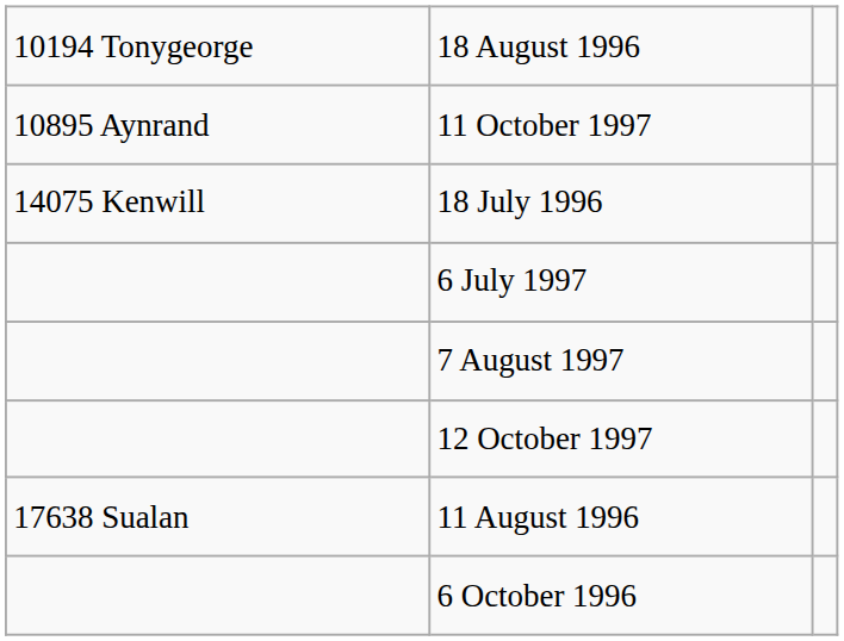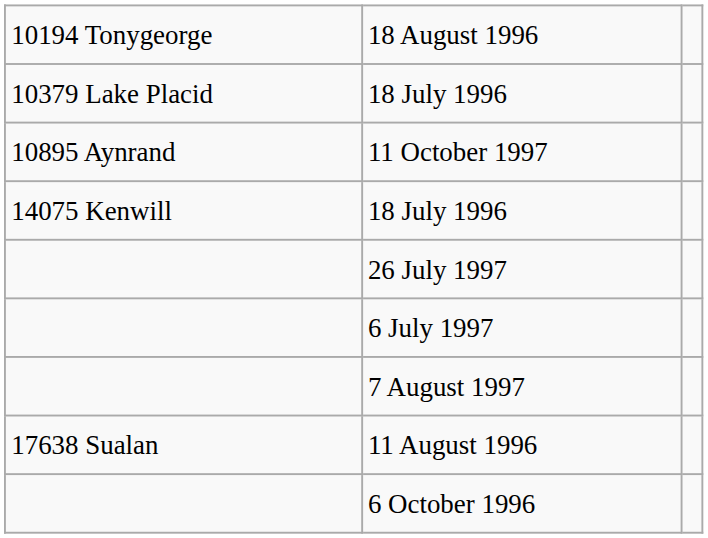+ row: 10379 Lake Placid | 18 July 1996
+ row: 26 July 1997
- row: 12 October 1997
